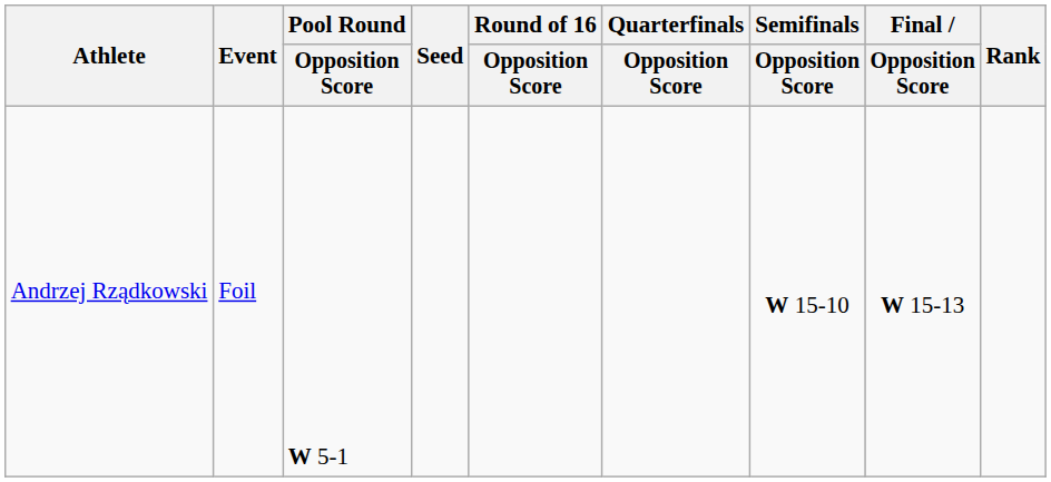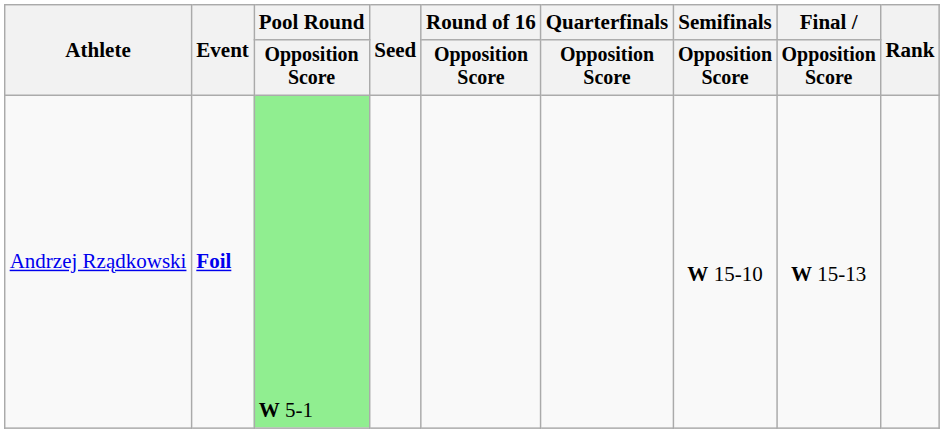Andrzej Rządkowski | Event: normal -> bold
Andrzej Rządkowski | Pool Round / Opposition Score: no background -> lightgreen background
